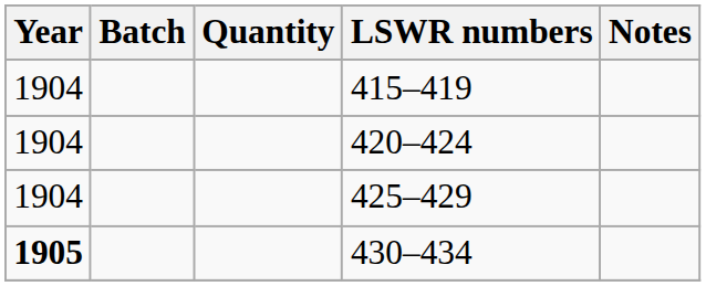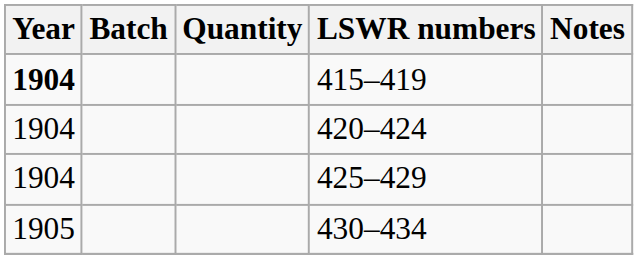415–419 | Year: normal -> bold
430–434 | Year: bold -> normal
